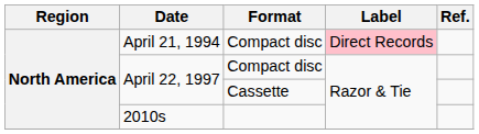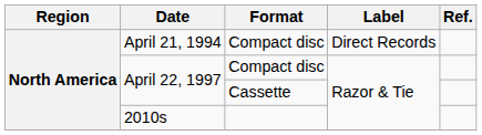April 21, 1994 | Label: pink background -> no background
